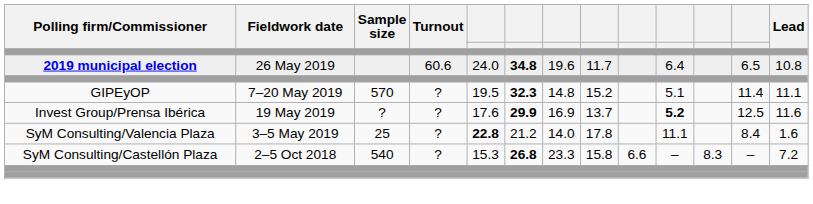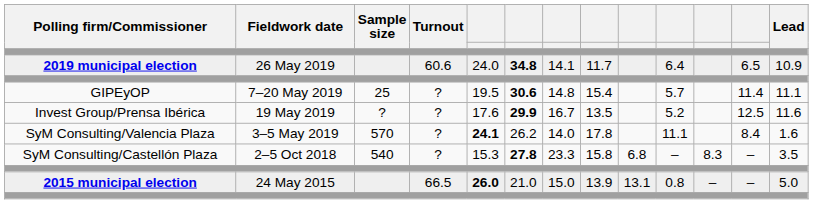2019 municipal election | column 7: 19.6 -> 14.1
2019 municipal election | Lead: 10.8 -> 10.9
GIPEyOP | Sample size: 570 -> 25
GIPEyOP | column 6: 32.3 -> 30.6
GIPEyOP | column 8: 15.2 -> 15.4
GIPEyOP | column 10: 5.1 -> 5.7
Invest Group/Prensa Ibérica | column 7: 16.9 -> 16.7
Invest Group/Prensa Ibérica | column 8: 13.7 -> 13.5
Invest Group/Prensa Ibérica | column 10: bold -> normal
SyM Consulting/Valencia Plaza | Sample size: 25 -> 570
SyM Consulting/Valencia Plaza | column 5: 22.8 -> 24.1
SyM Consulting/Valencia Plaza | column 6: 21.2 -> 26.2
SyM Consulting/Castellón Plaza | column 6: 26.8 -> 27.8
SyM Consulting/Castellón Plaza | column 9: 6.6 -> 6.8
SyM Consulting/Castellón Plaza | Lead: 7.2 -> 3.5
+ row: 2015 municipal election | 24 May 2015 | 66.5 | 26.0 | 21.0 | 15.0 | 13.9 | 13.1 | 0.8 | – | – | 5.0
